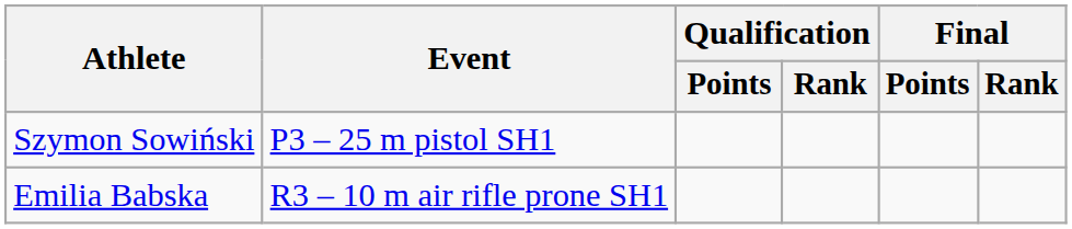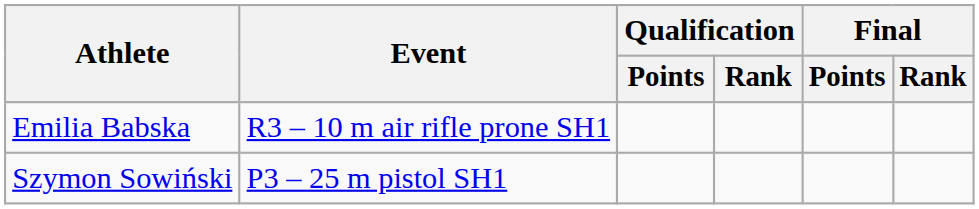rows swapped: Szymon Sowiński <-> Emilia Babska
